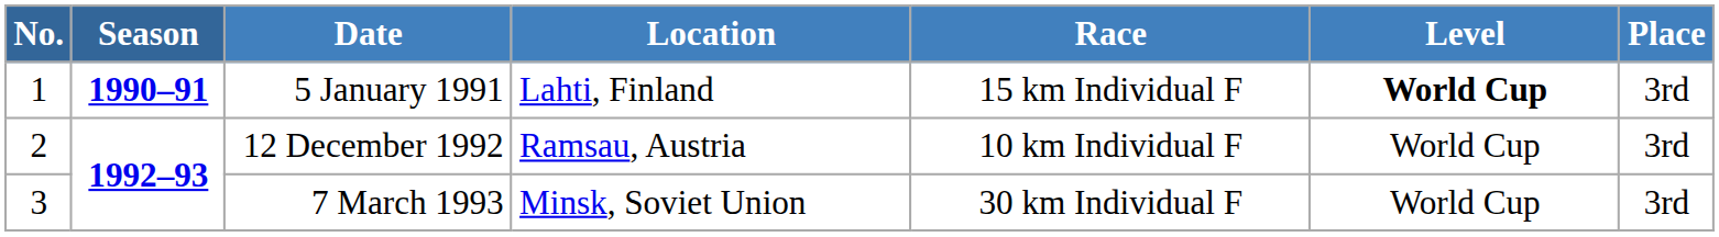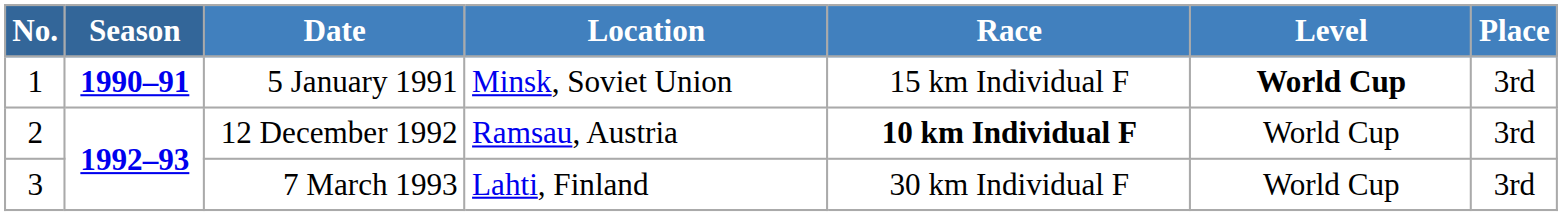5 January 1991 | Location: Lahti, Finland -> Minsk, Soviet Union
12 December 1992 | Race: normal -> bold
7 March 1993 | Location: Minsk, Soviet Union -> Lahti, Finland
